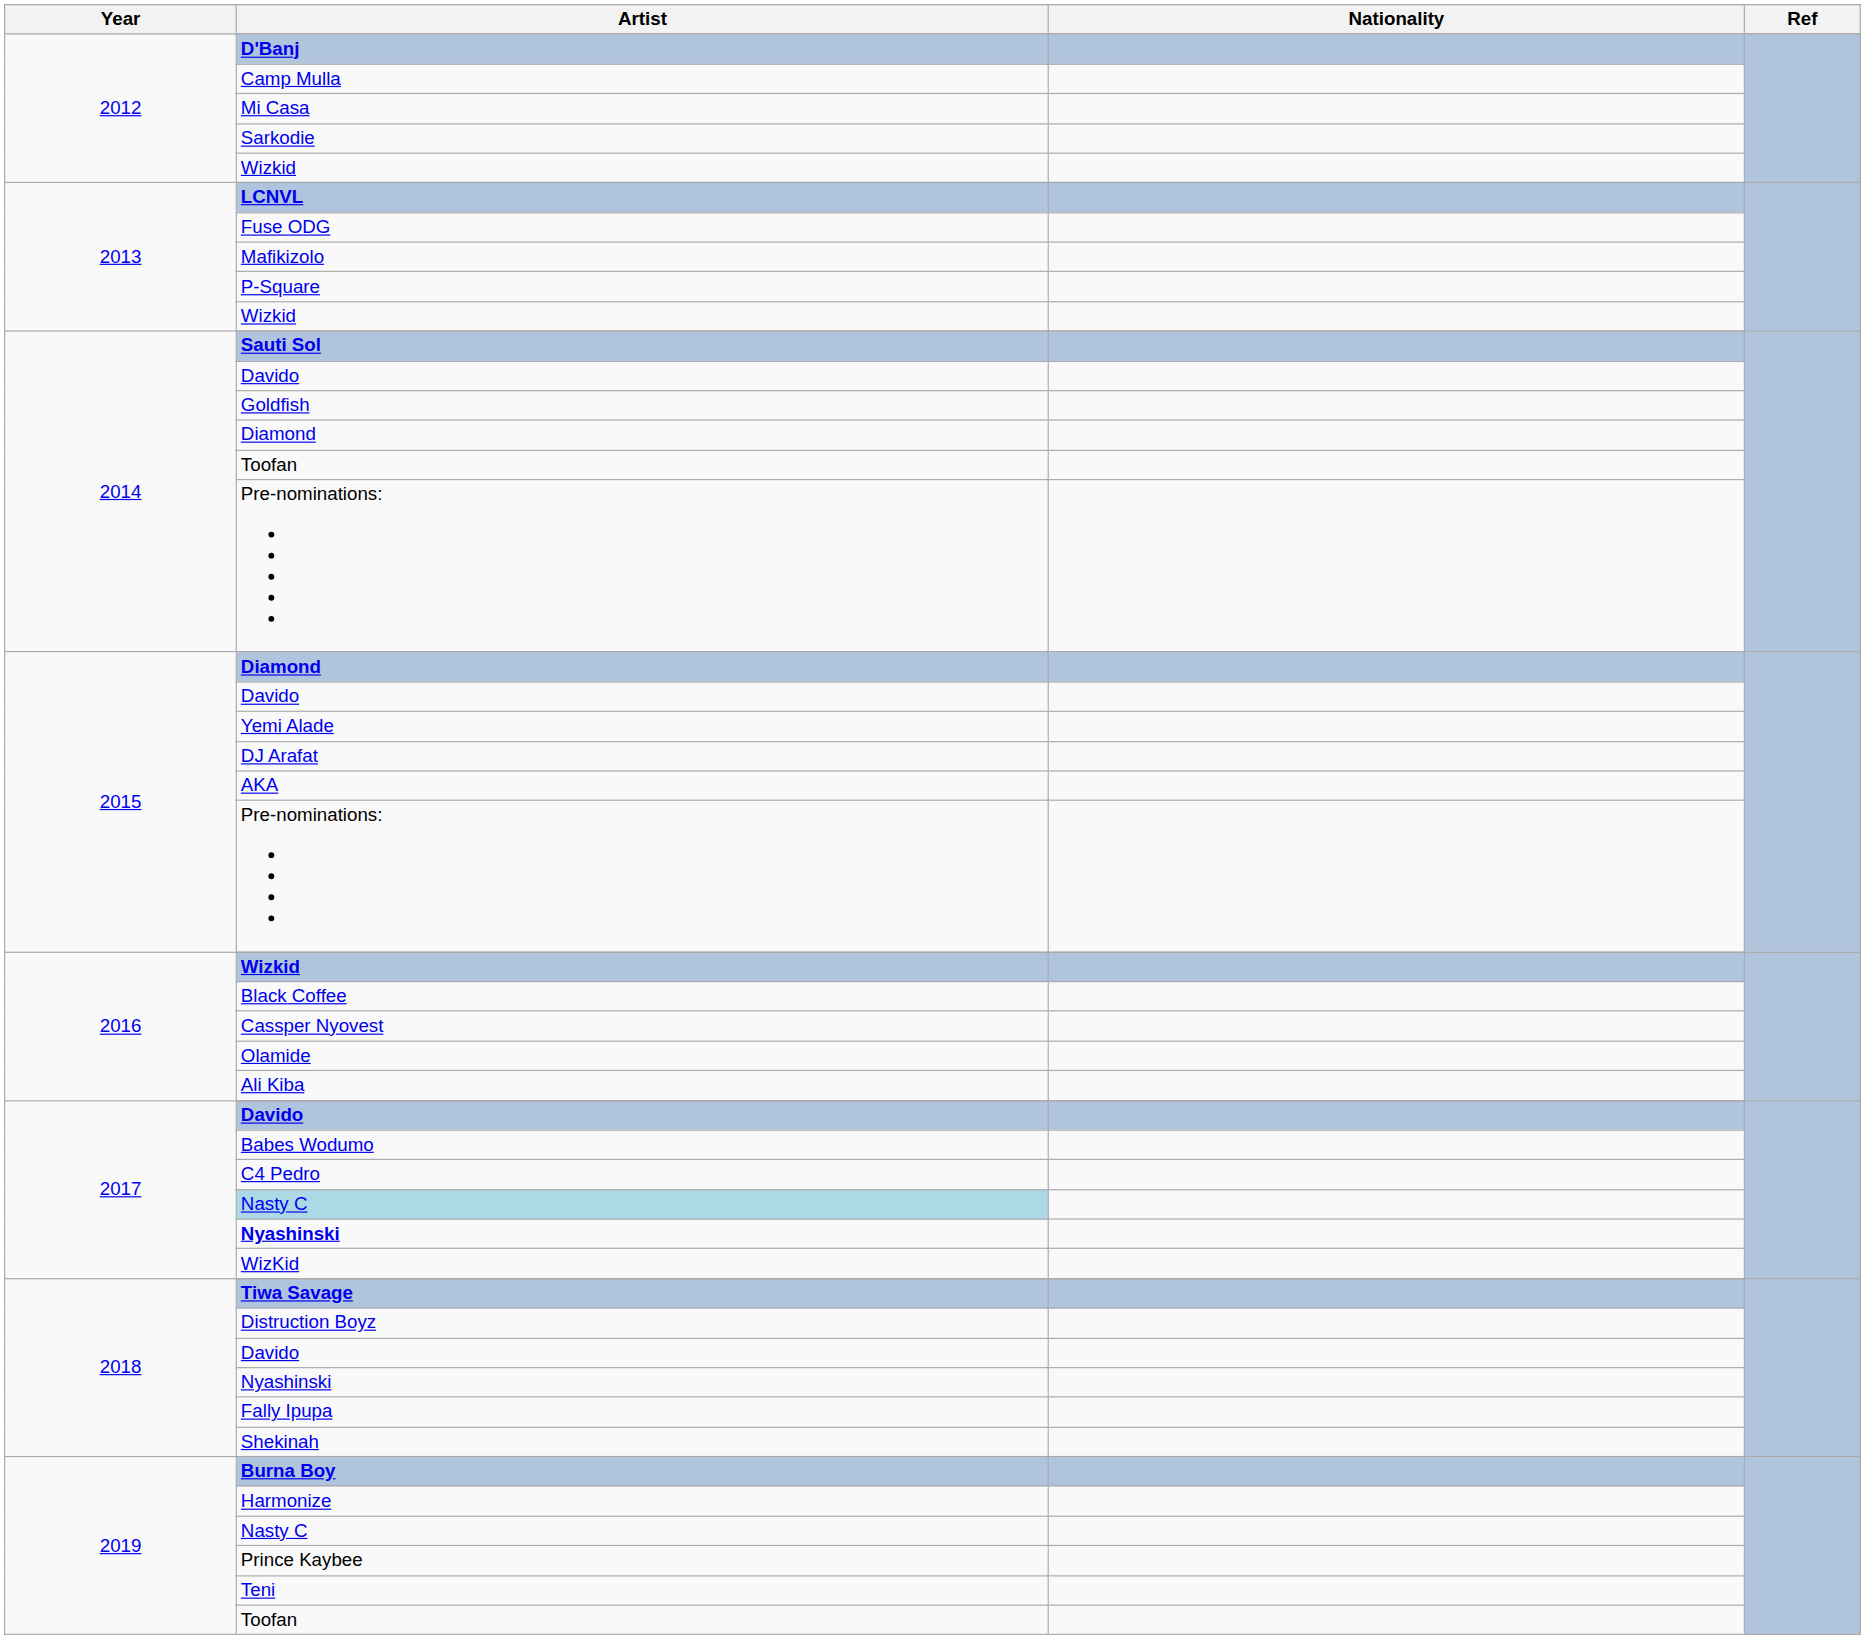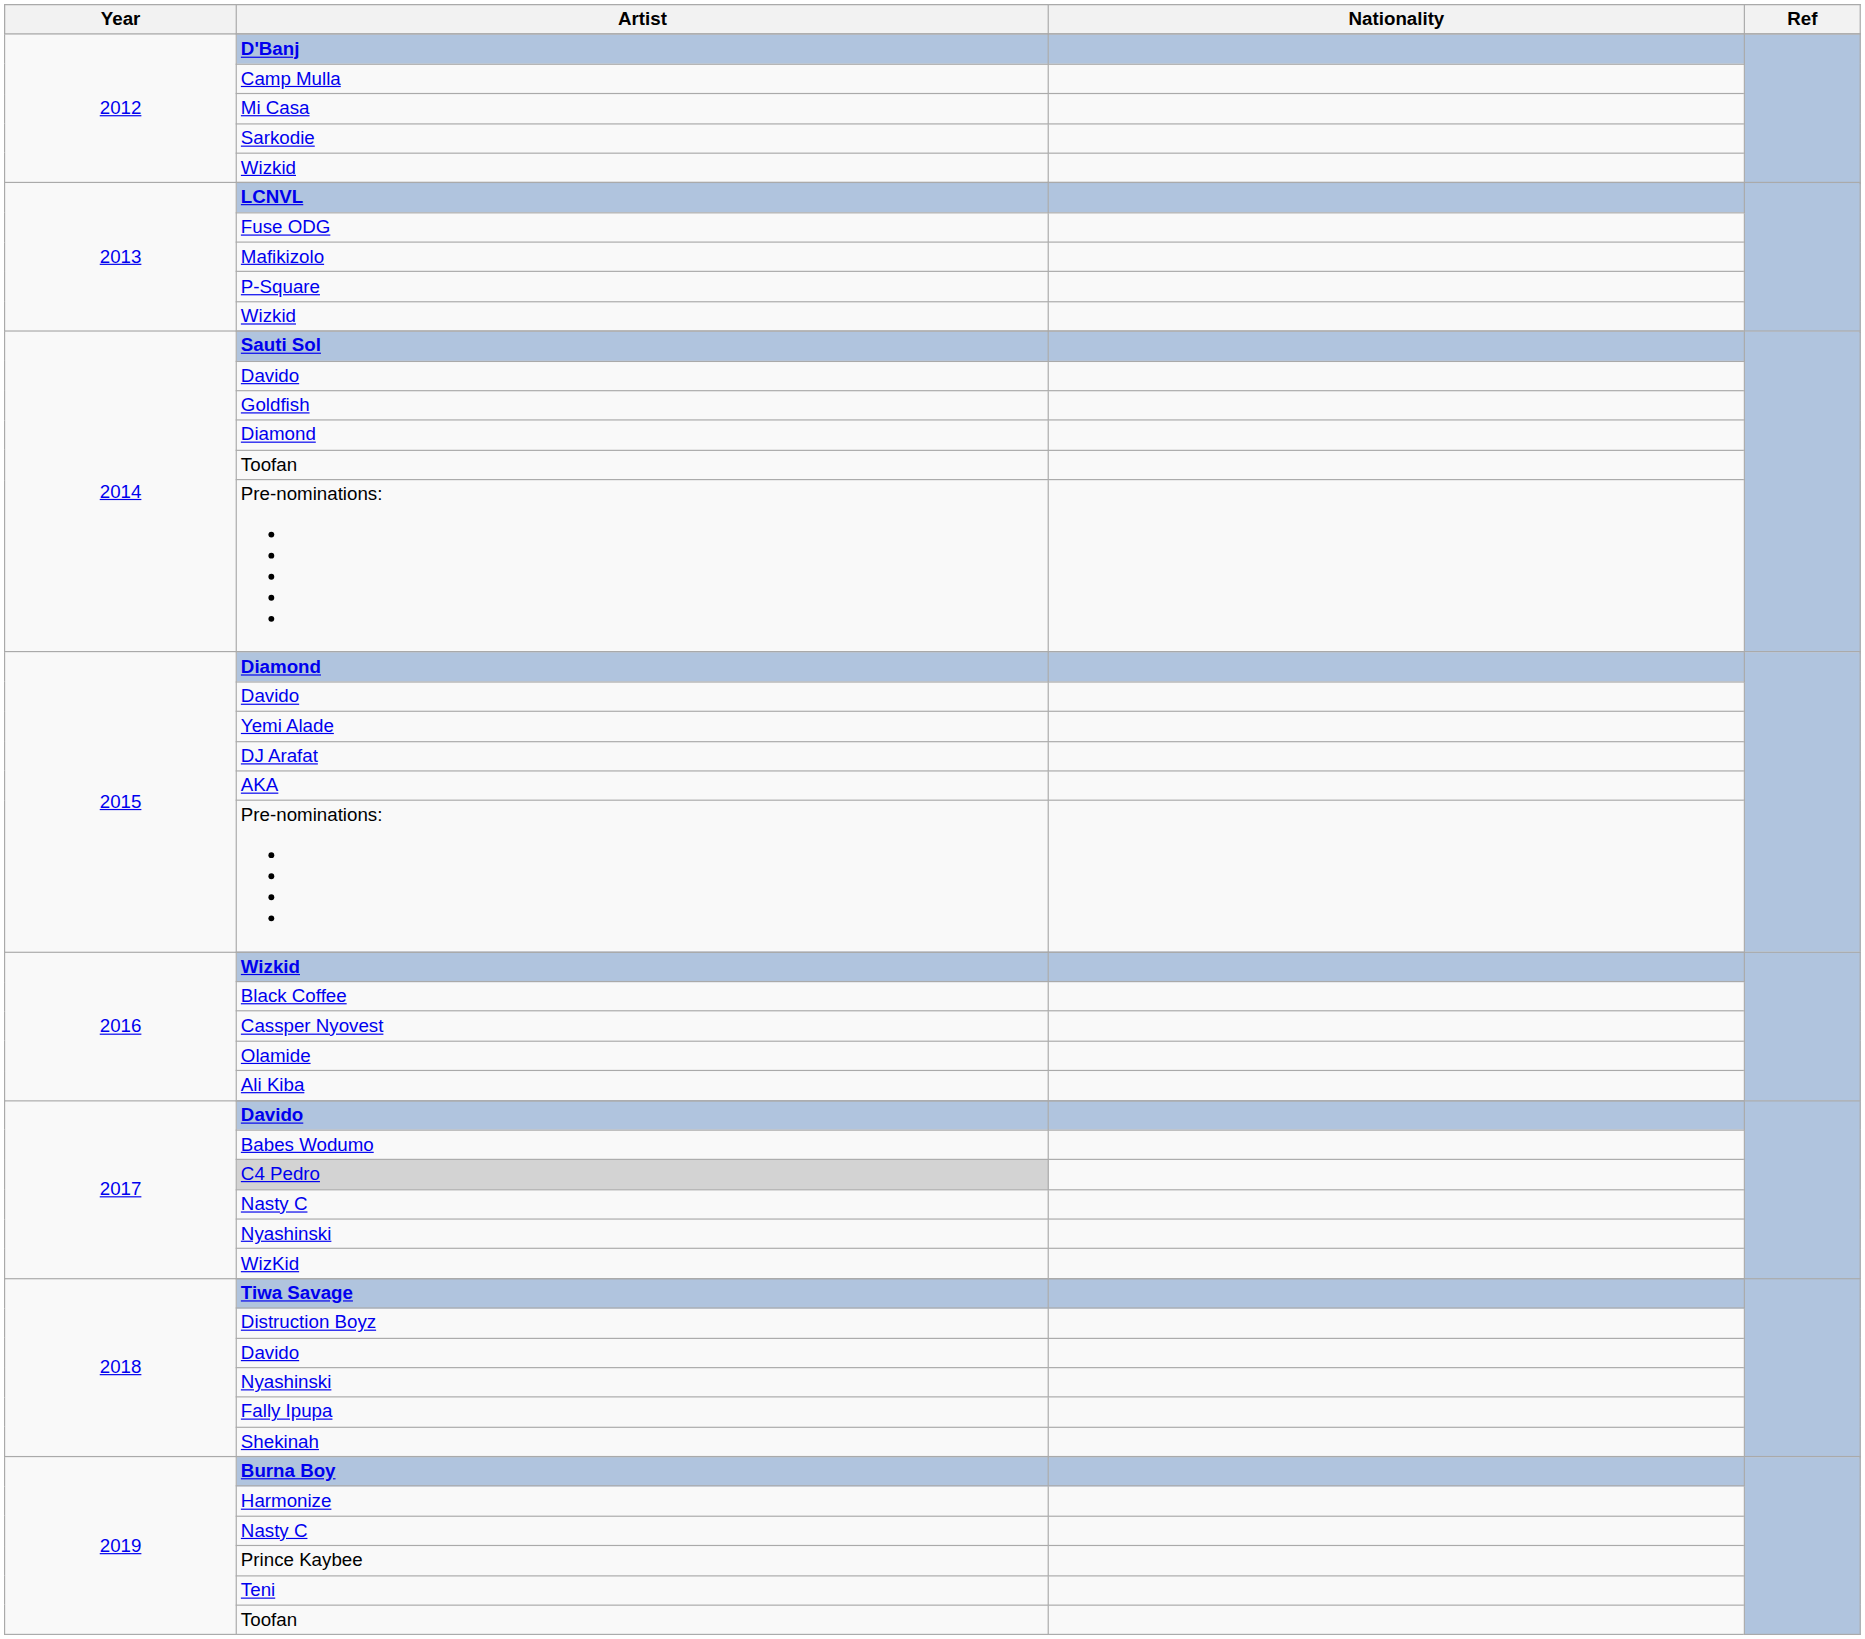C4 Pedro | Artist: no background -> lightgrey background
2017 / Nasty C | Artist: lightblue background -> no background
2017 / Nyashinski | Artist: bold -> normal
